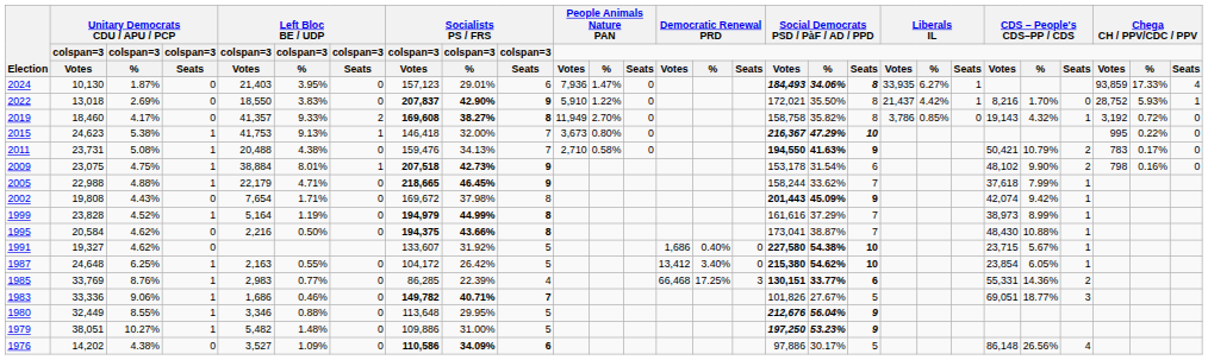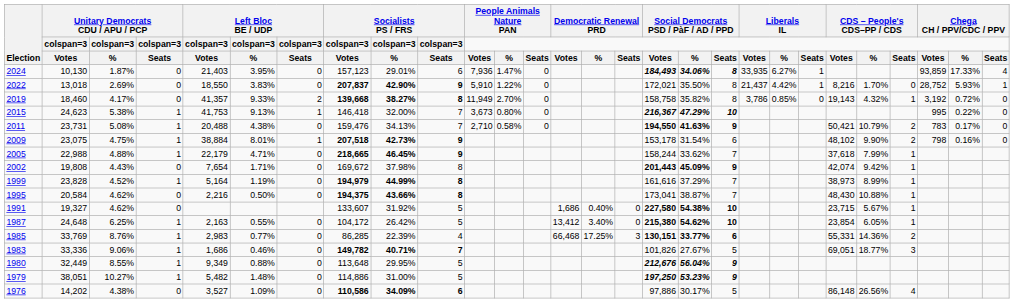2019 | Socialists PS / FRS / colspan=3 / Votes: 169,608 -> 139,668
1980 | Left Bloc BE / UDP / colspan=3 / Votes: 3,346 -> 9,349
1979 | Socialists PS / FRS / colspan=3 / Votes: 109,886 -> 114,886
